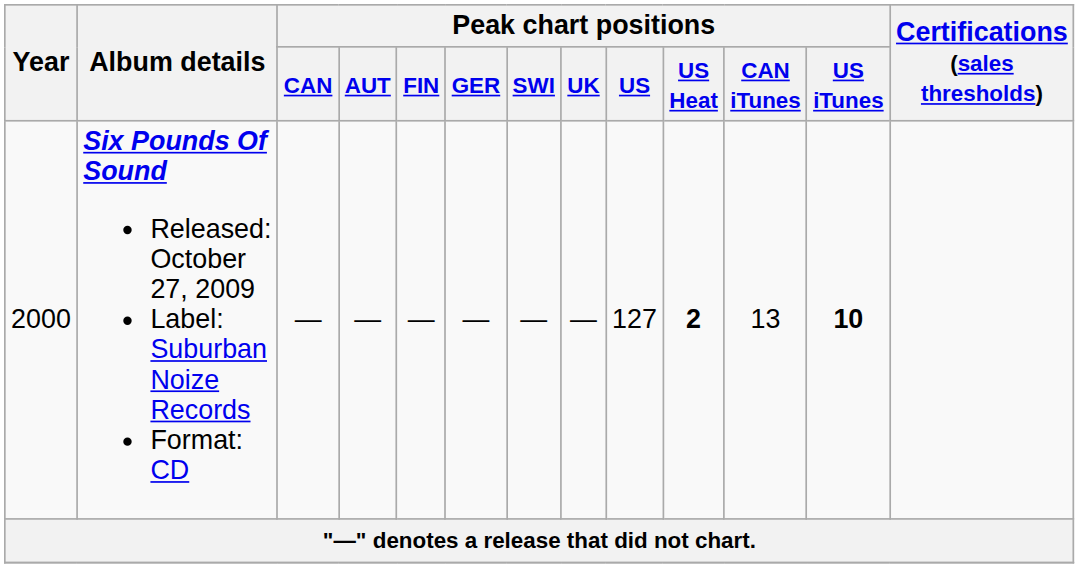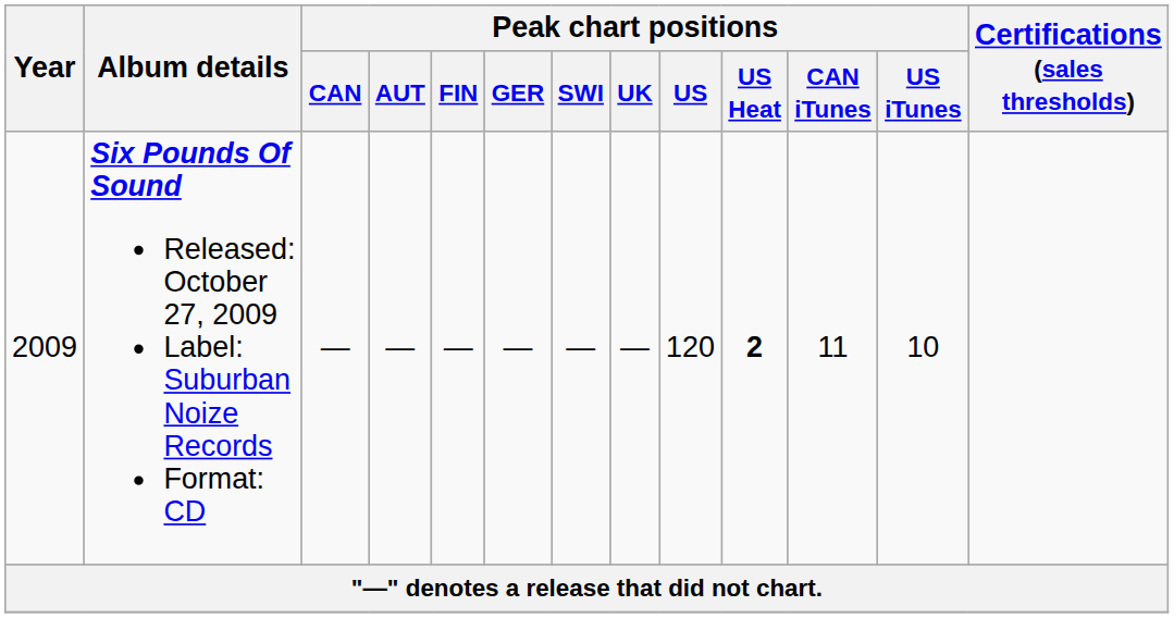row 3 | Year: 2000 -> 2009
row 3 | Peak chart positions / US: 127 -> 120
row 3 | Peak chart positions / CAN iTunes: 13 -> 11
row 3 | Peak chart positions / US iTunes: bold -> normal
